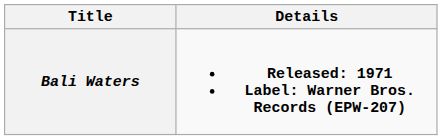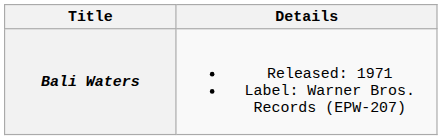Bali Waters | Details: bold -> normal
